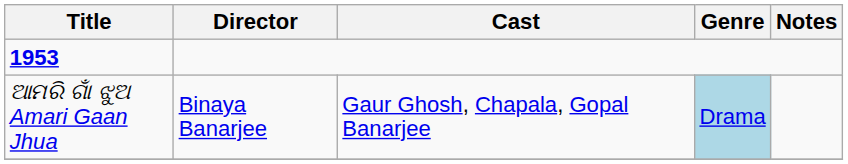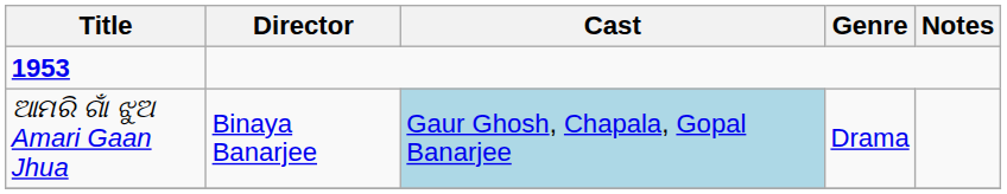ଆମରି ଗାଁ ଝୁଅ Amari Gaan Jhua | Cast: no background -> lightblue background
ଆମରି ଗାଁ ଝୁଅ Amari Gaan Jhua | Genre: lightblue background -> no background
